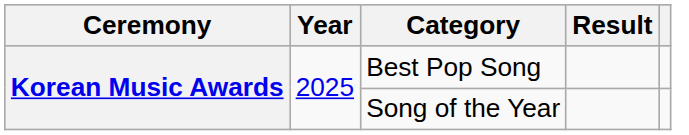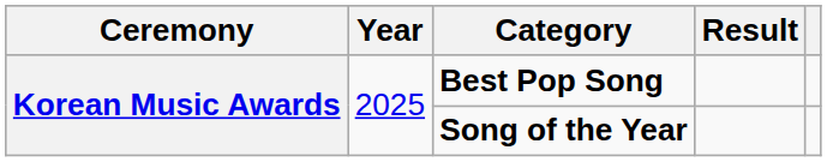Best Pop Song | Category: normal -> bold
Song of the Year | Category: normal -> bold
